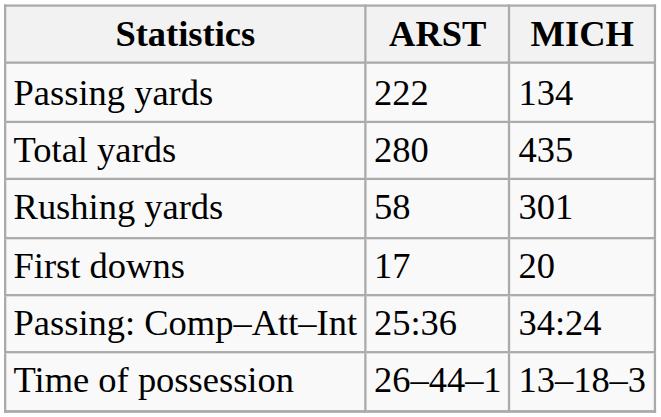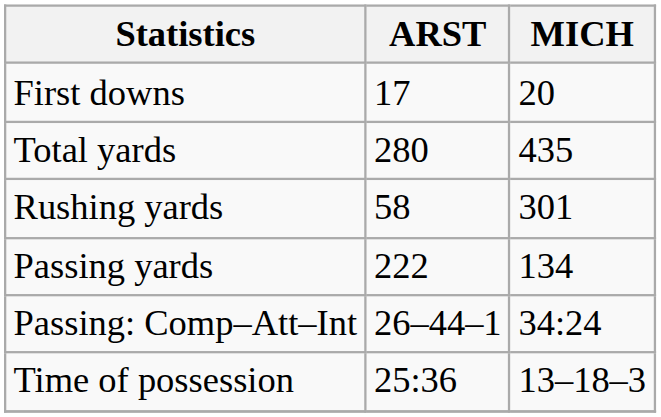rows swapped: First downs <-> Passing yards
Passing: Comp–Att–Int | ARST: 25:36 -> 26–44–1
Time of possession | ARST: 26–44–1 -> 25:36
